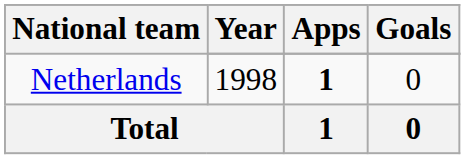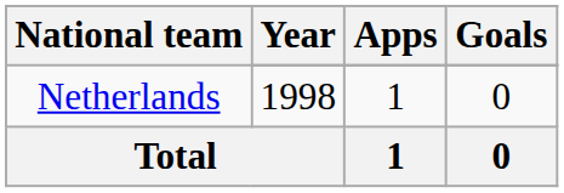1998 | Apps: bold -> normal
